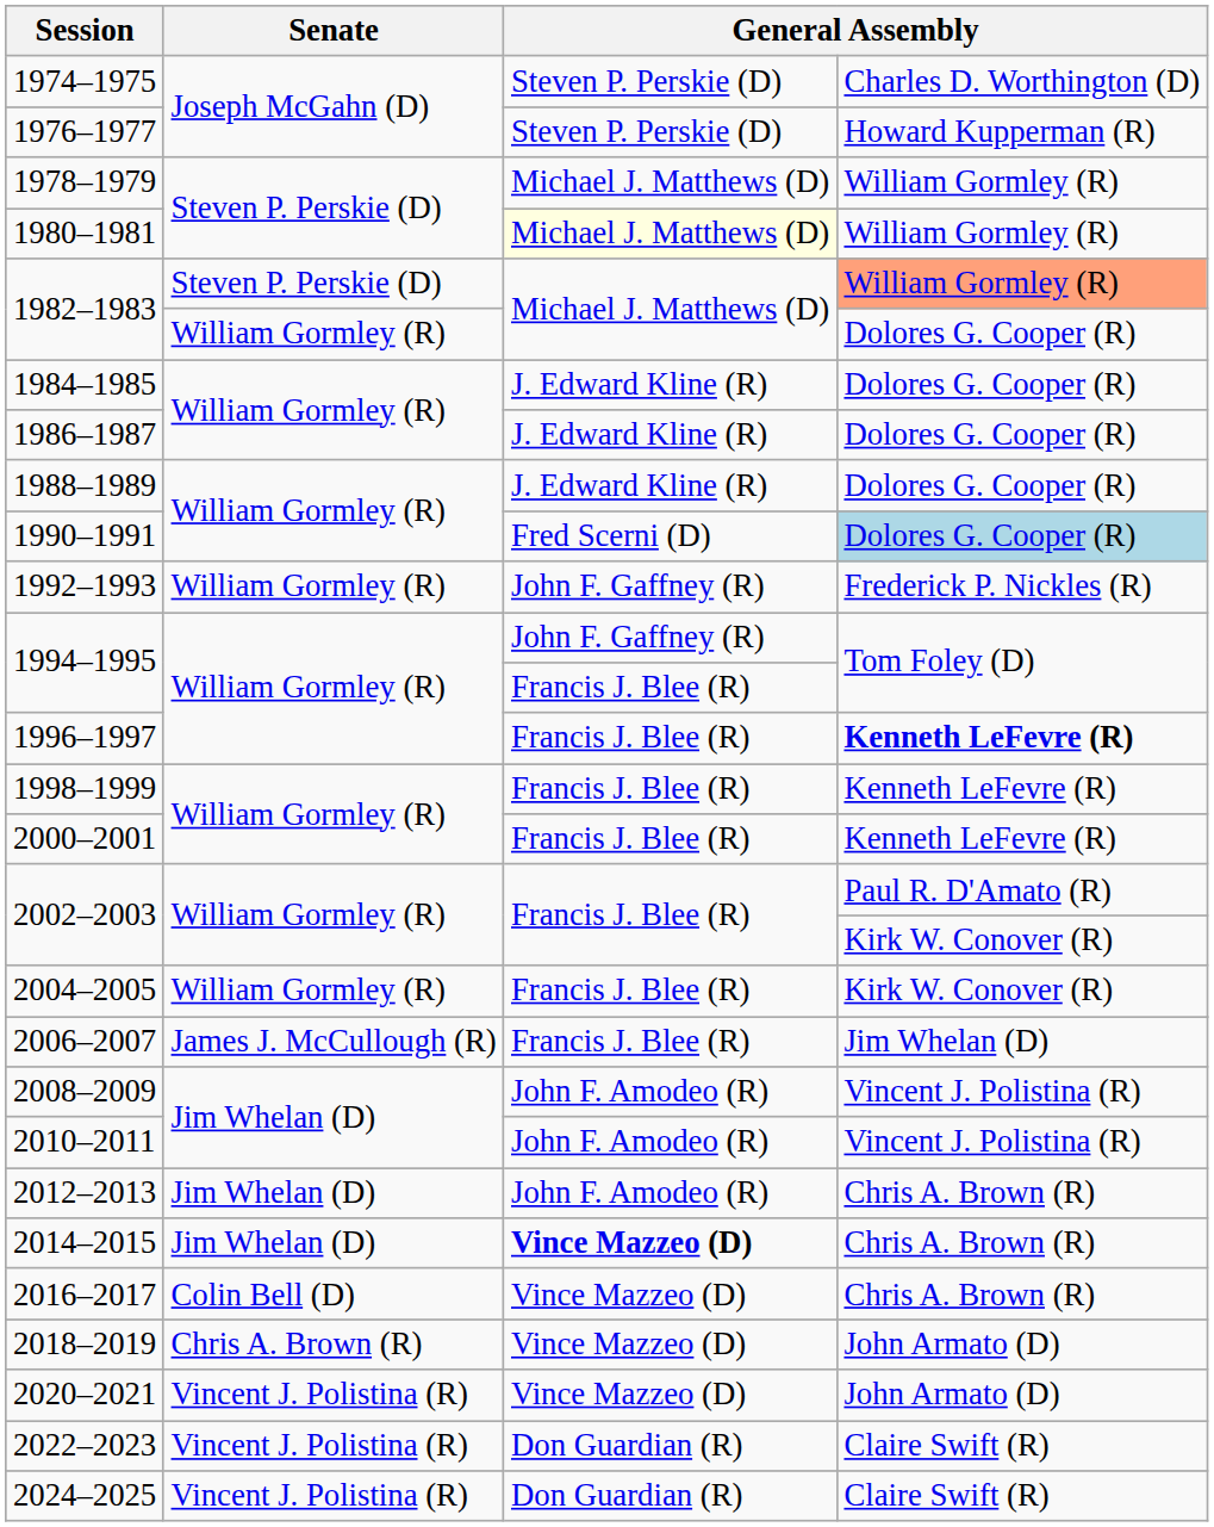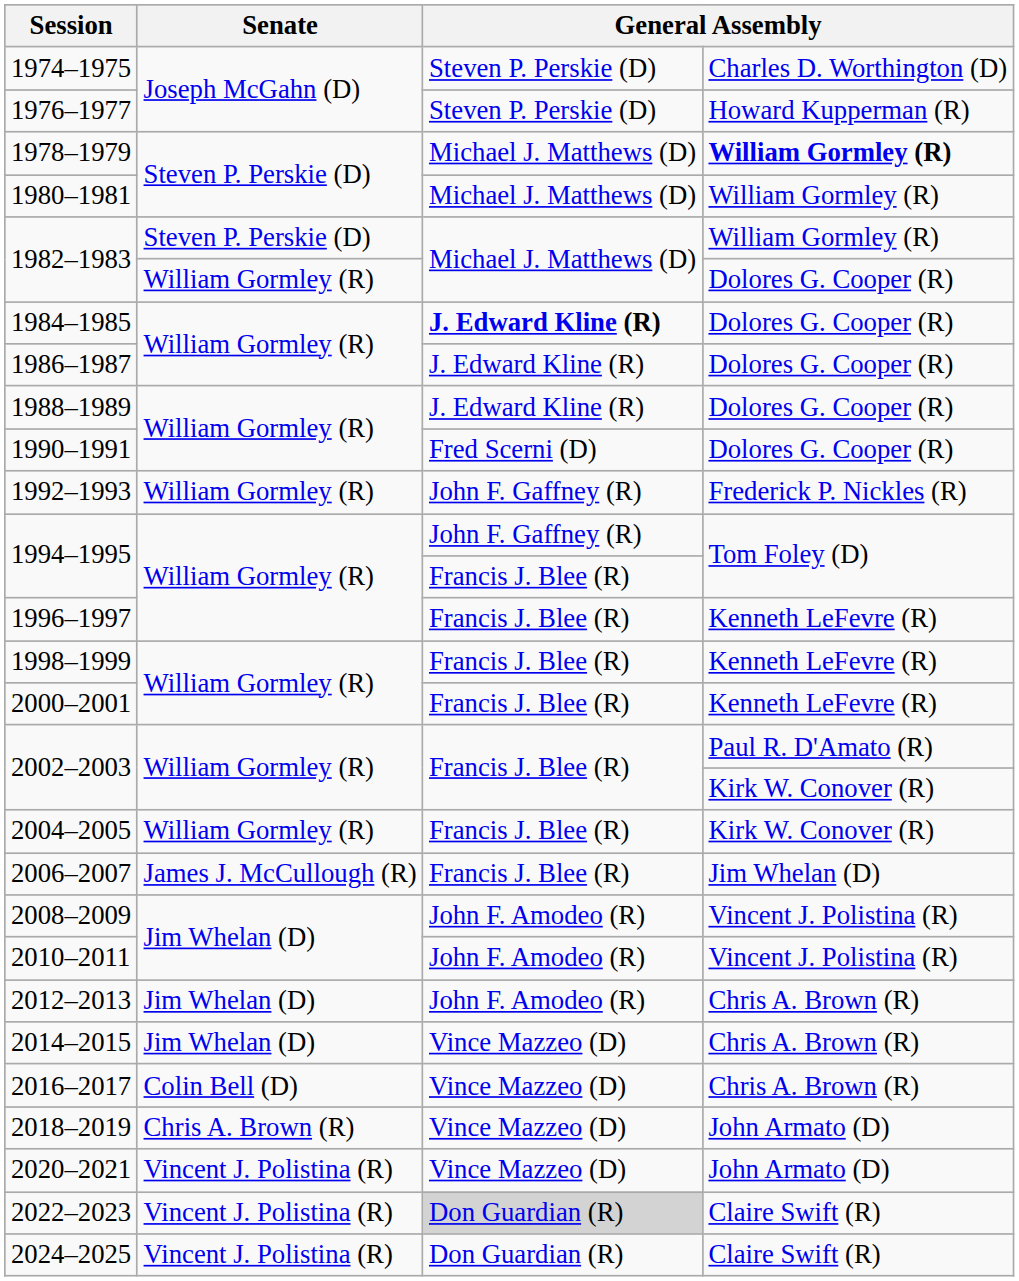1978–1979 | column 4: normal -> bold
1980–1981 | column 3: lightyellow background -> no background
1982–1983 / Steven P. Perskie (D) | column 4: lightsalmon background -> no background
1984–1985 | column 3: normal -> bold
1990–1991 | column 4: lightblue background -> no background
1996–1997 | column 4: bold -> normal
2014–2015 | column 3: bold -> normal
2022–2023 | column 3: no background -> lightgrey background
